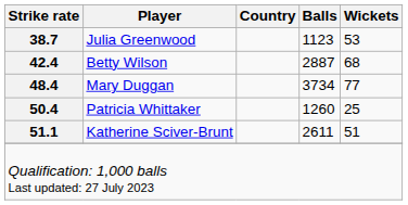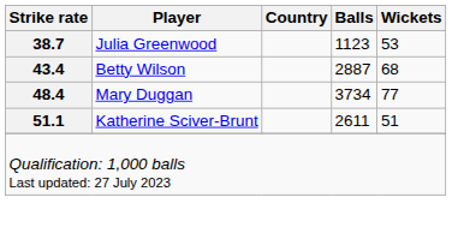Betty Wilson | Strike rate: 42.4 -> 43.4
- row: 50.4 | Patricia Whittaker | 1260 | 25
